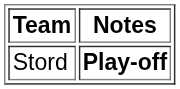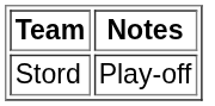Stord | Notes: bold -> normal
